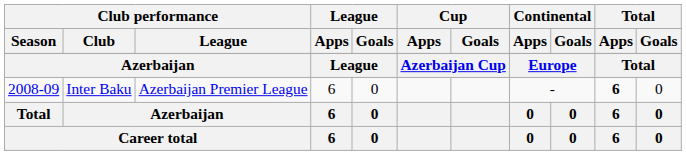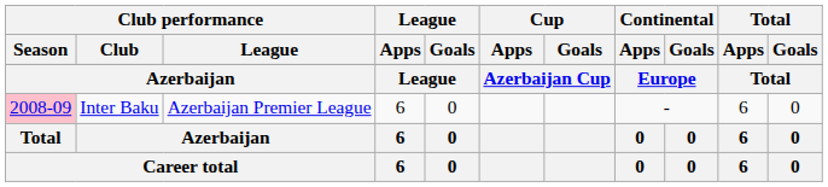Inter Baku | Club performance / Season: no background -> pink background
Inter Baku | Total / Apps: bold -> normal
